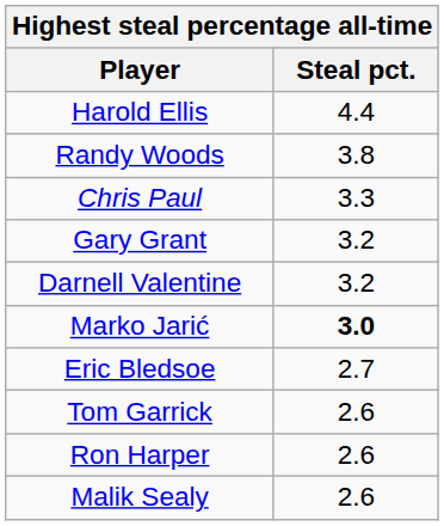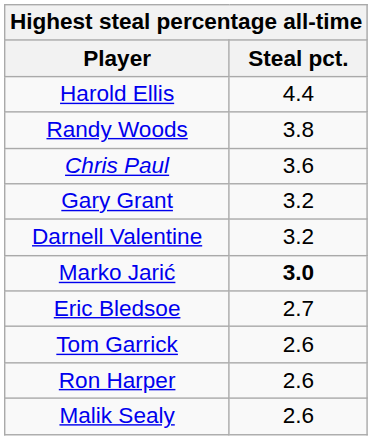Chris Paul | Steal pct.: 3.3 -> 3.6
